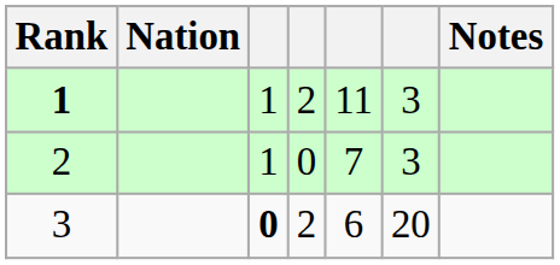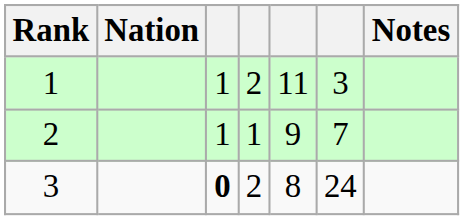row 2 | Rank: bold -> normal
row 3 | column 4: 0 -> 1
row 3 | column 5: 7 -> 9
row 3 | column 6: 3 -> 7
row 4 | column 5: 6 -> 8
row 4 | column 6: 20 -> 24
